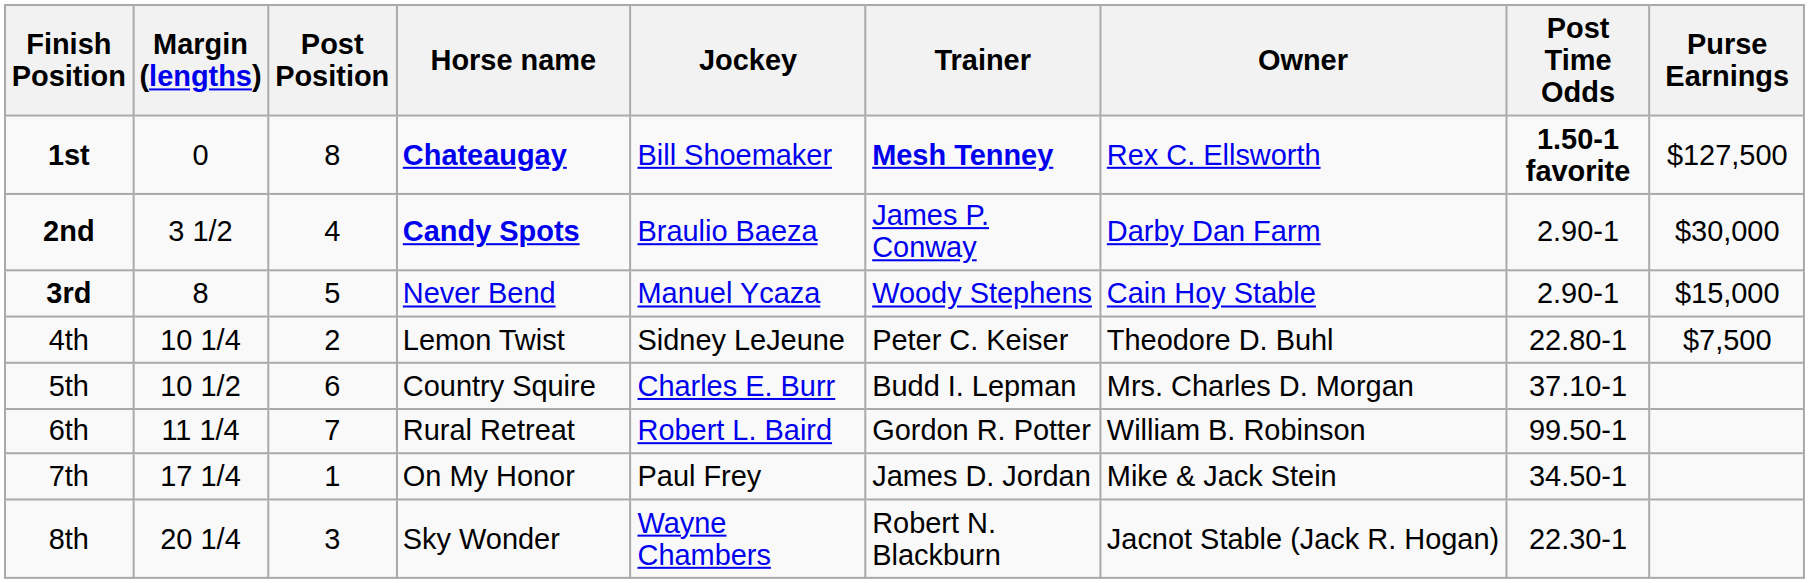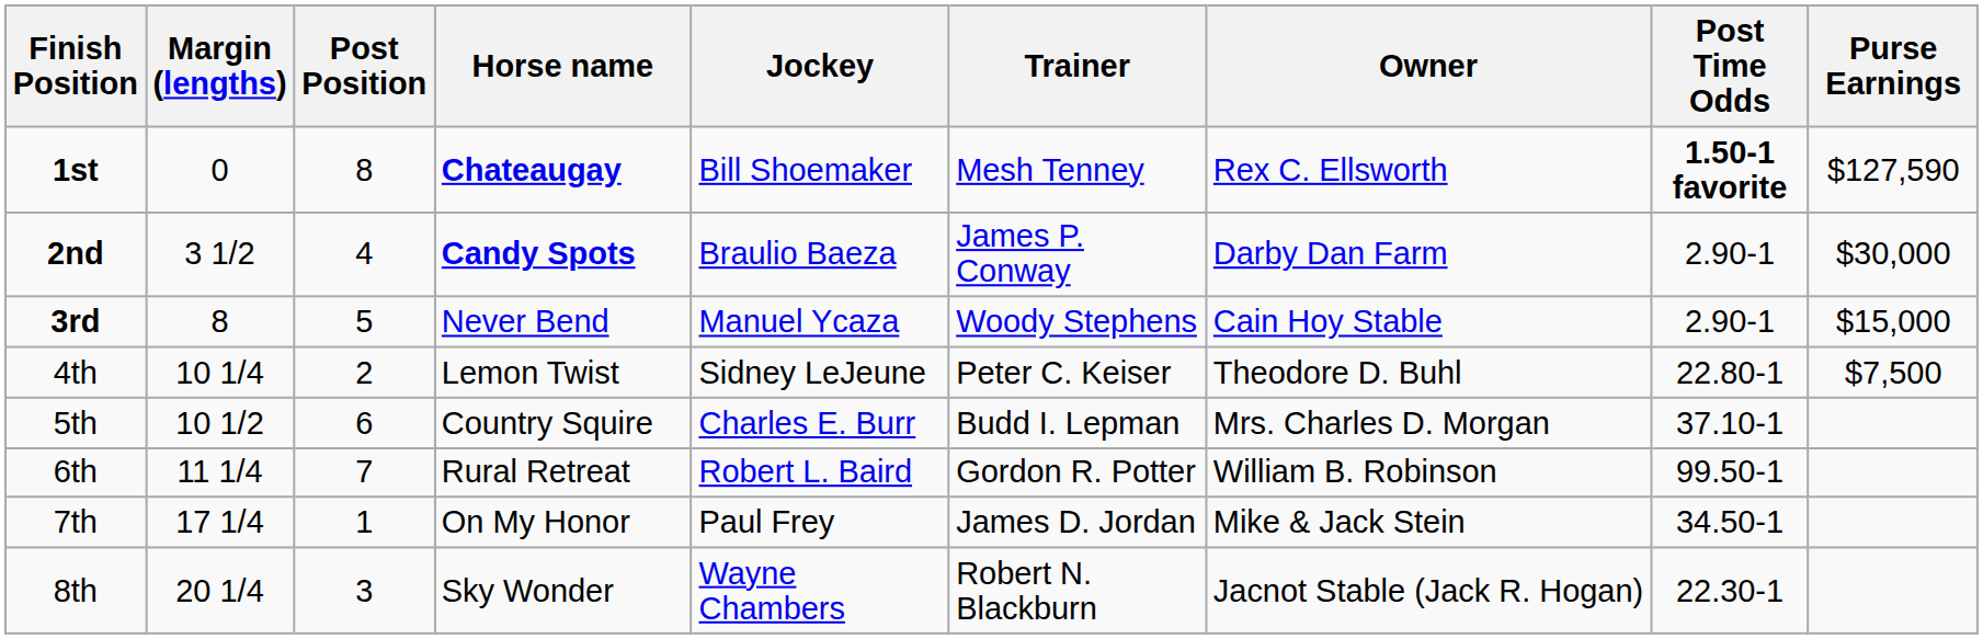1st | Trainer: bold -> normal
1st | Purse Earnings: $127,500 -> $127,590
